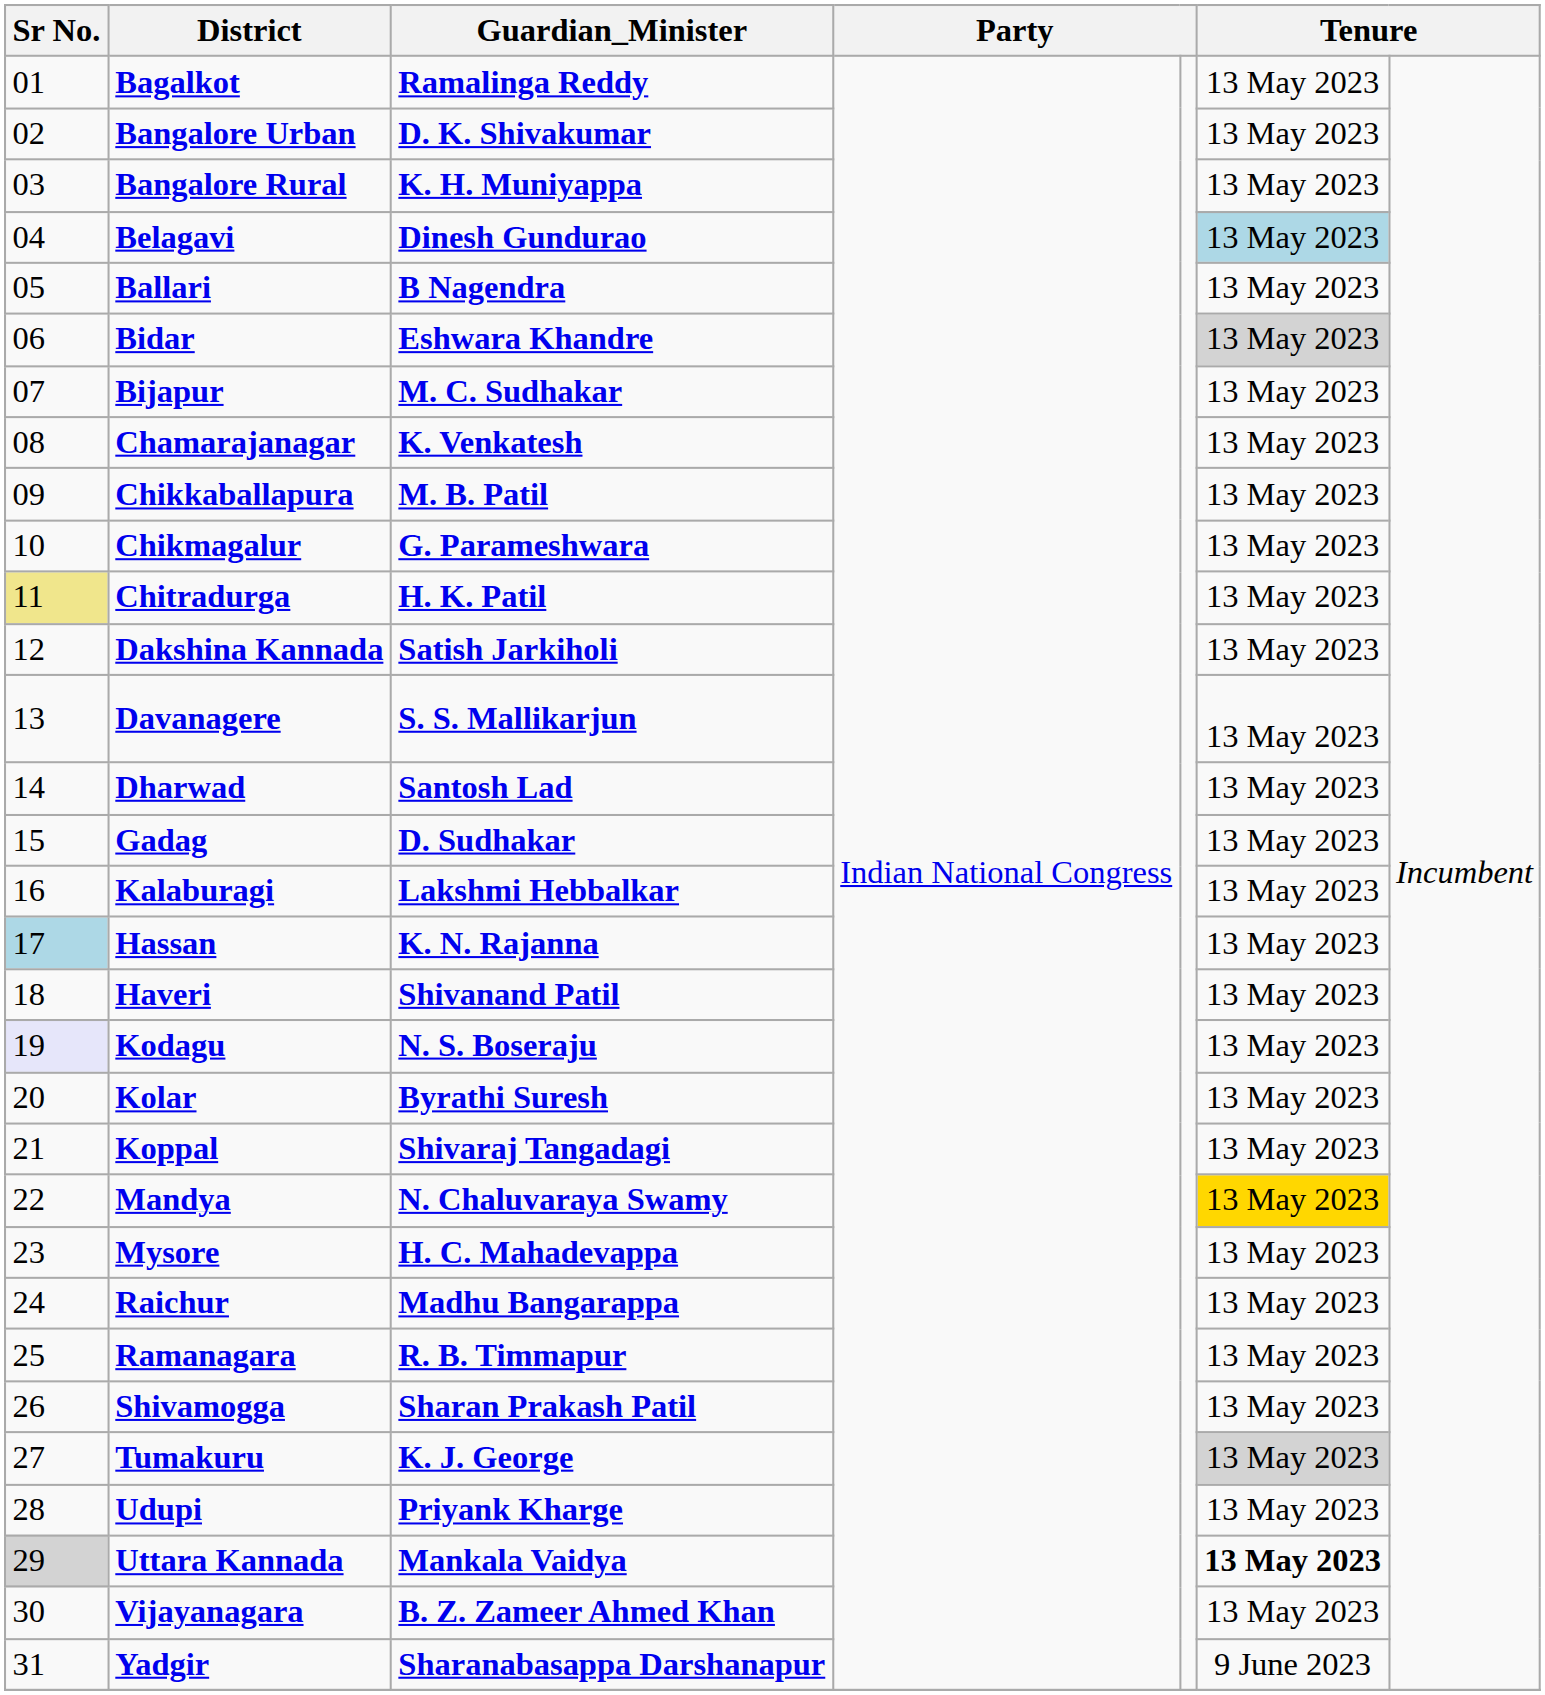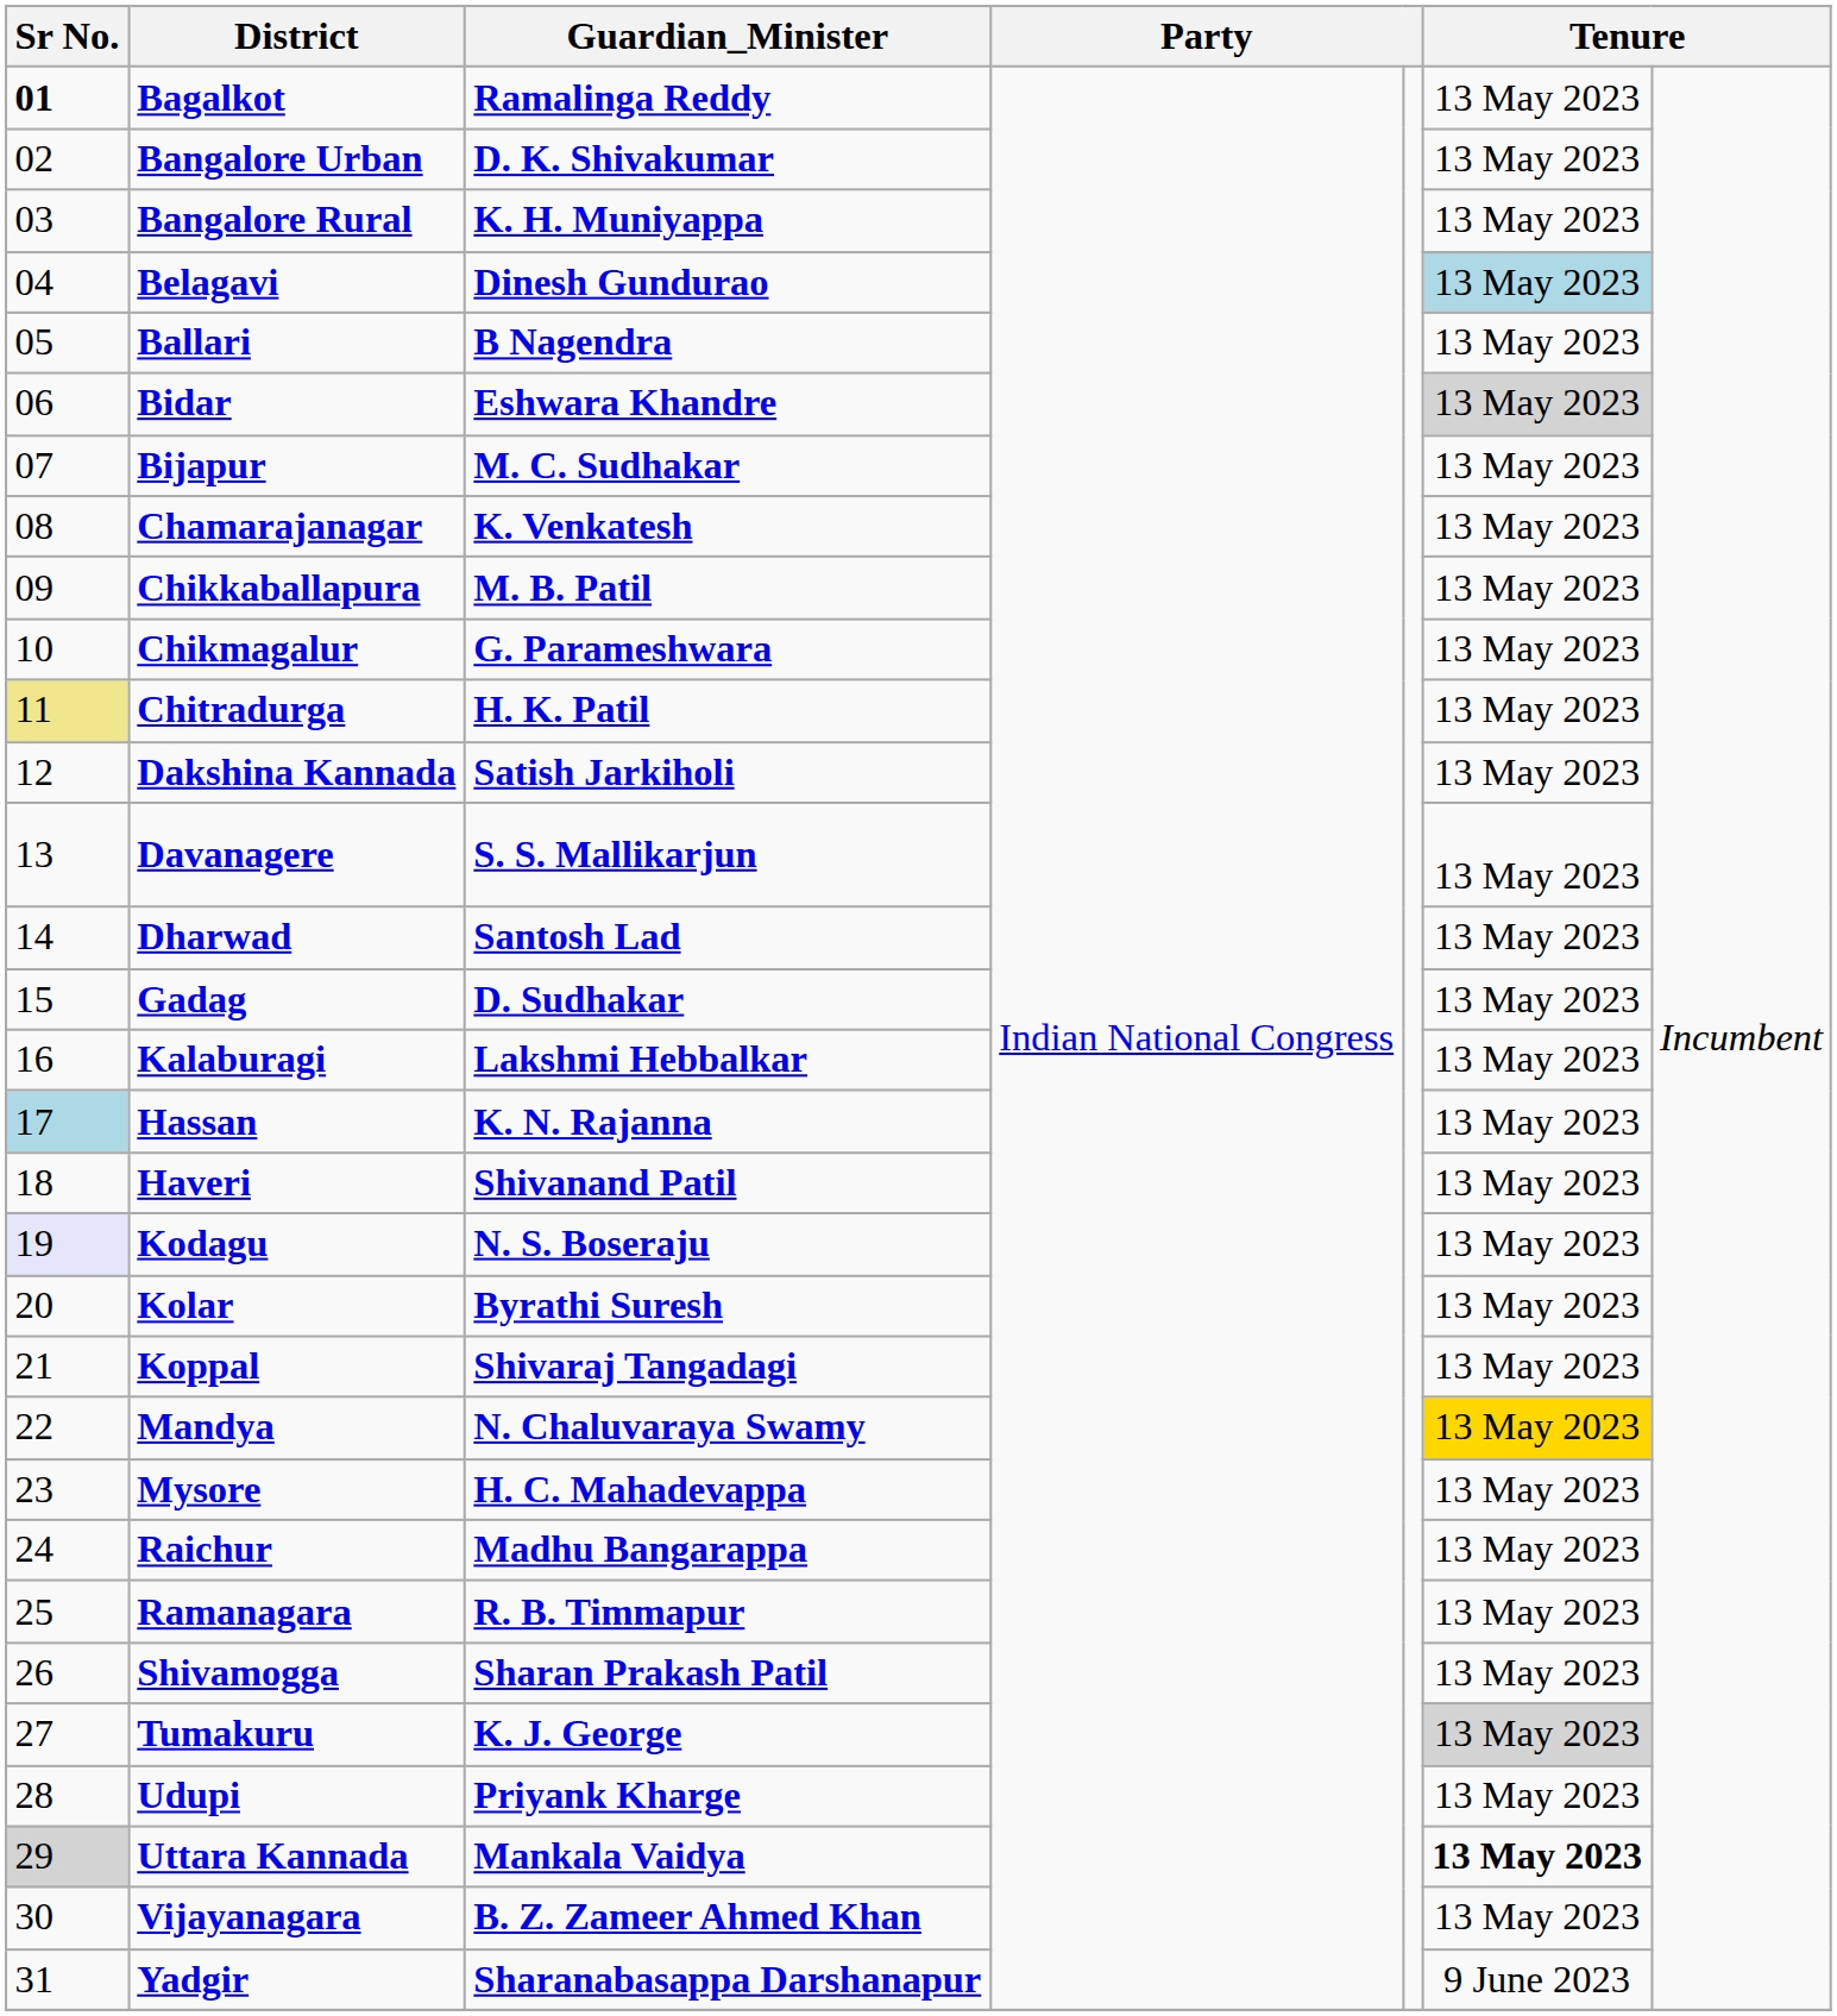Bagalkot | Sr No.: normal -> bold
